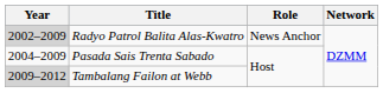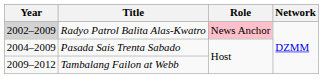Radyo Patrol Balita Alas-Kwatro | Role: no background -> pink background
Tambalang Failon at Webb | Year: lightgrey background -> no background
